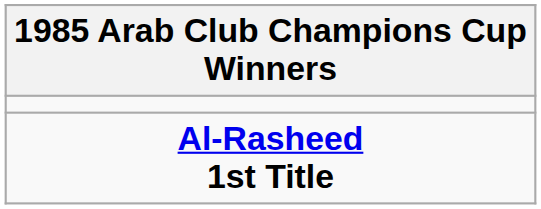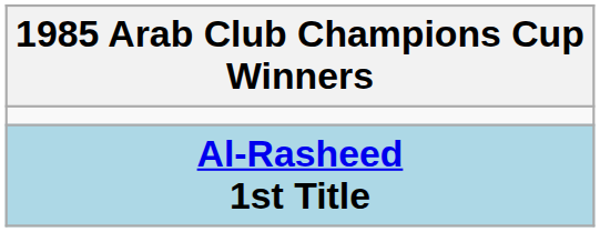row 3 | column 1: no background -> lightblue background
